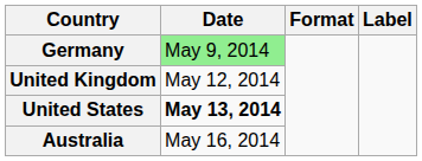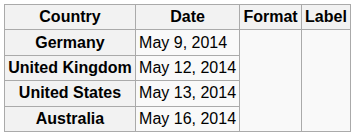Germany | Date: lightgreen background -> no background
United States | Date: bold -> normal
